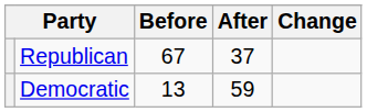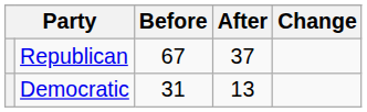Democratic | Before: 13 -> 31
Democratic | After: 59 -> 13
